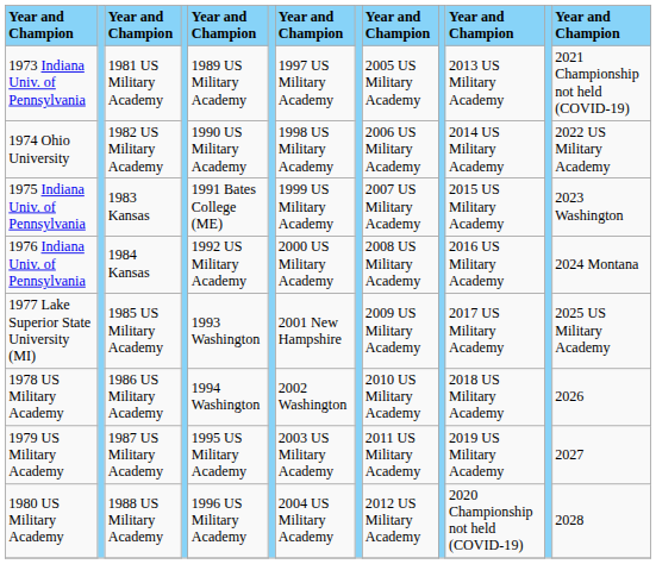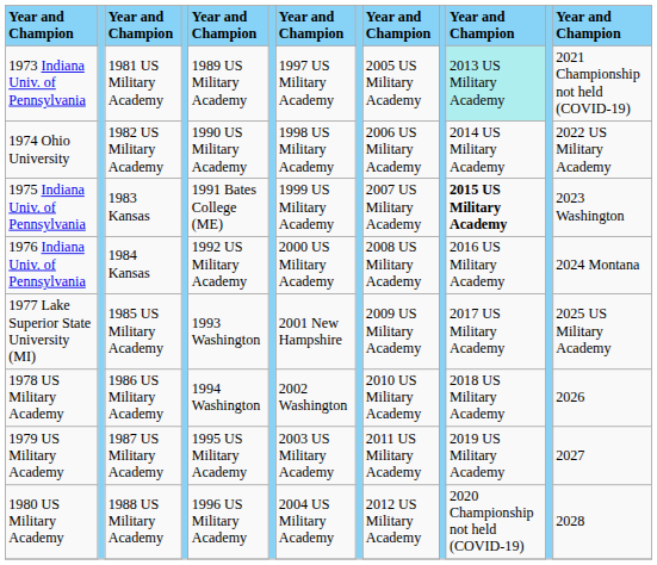1973 Indiana Univ. of Pennsylvania | column 11: no background -> paleturquoise background
1975 Indiana Univ. of Pennsylvania | column 11: normal -> bold
